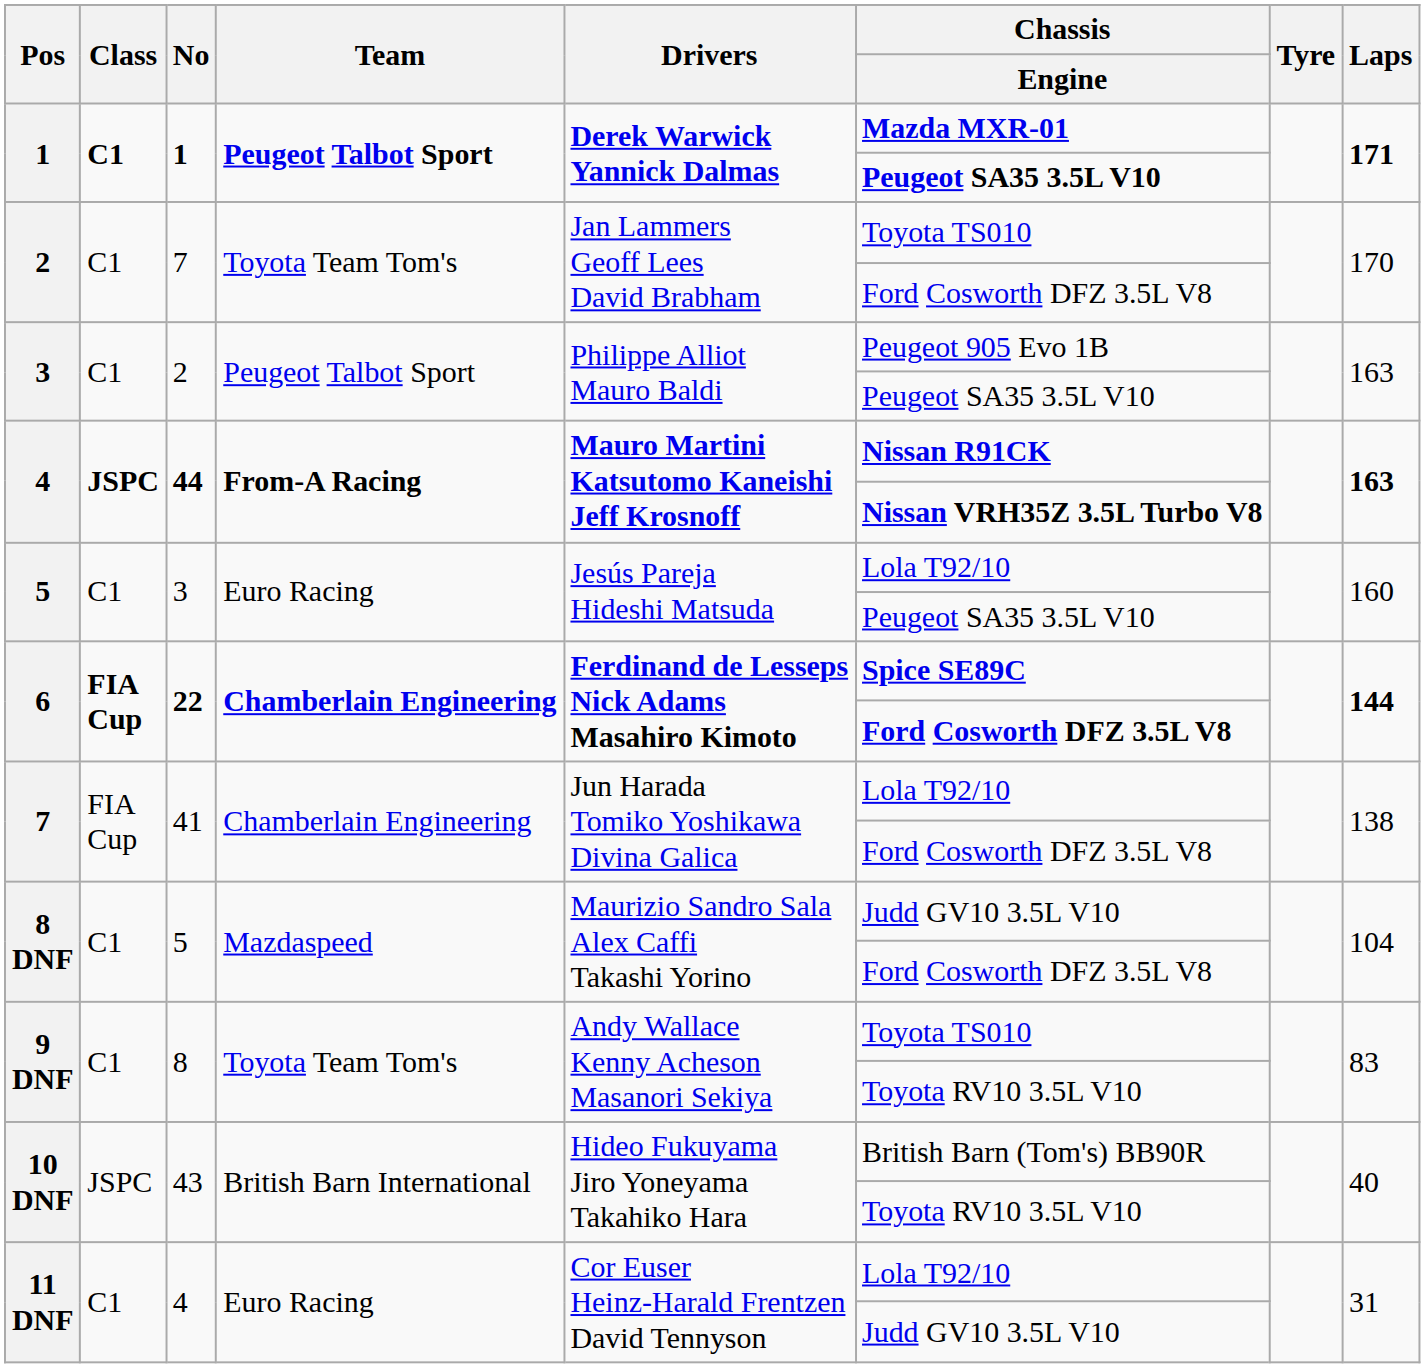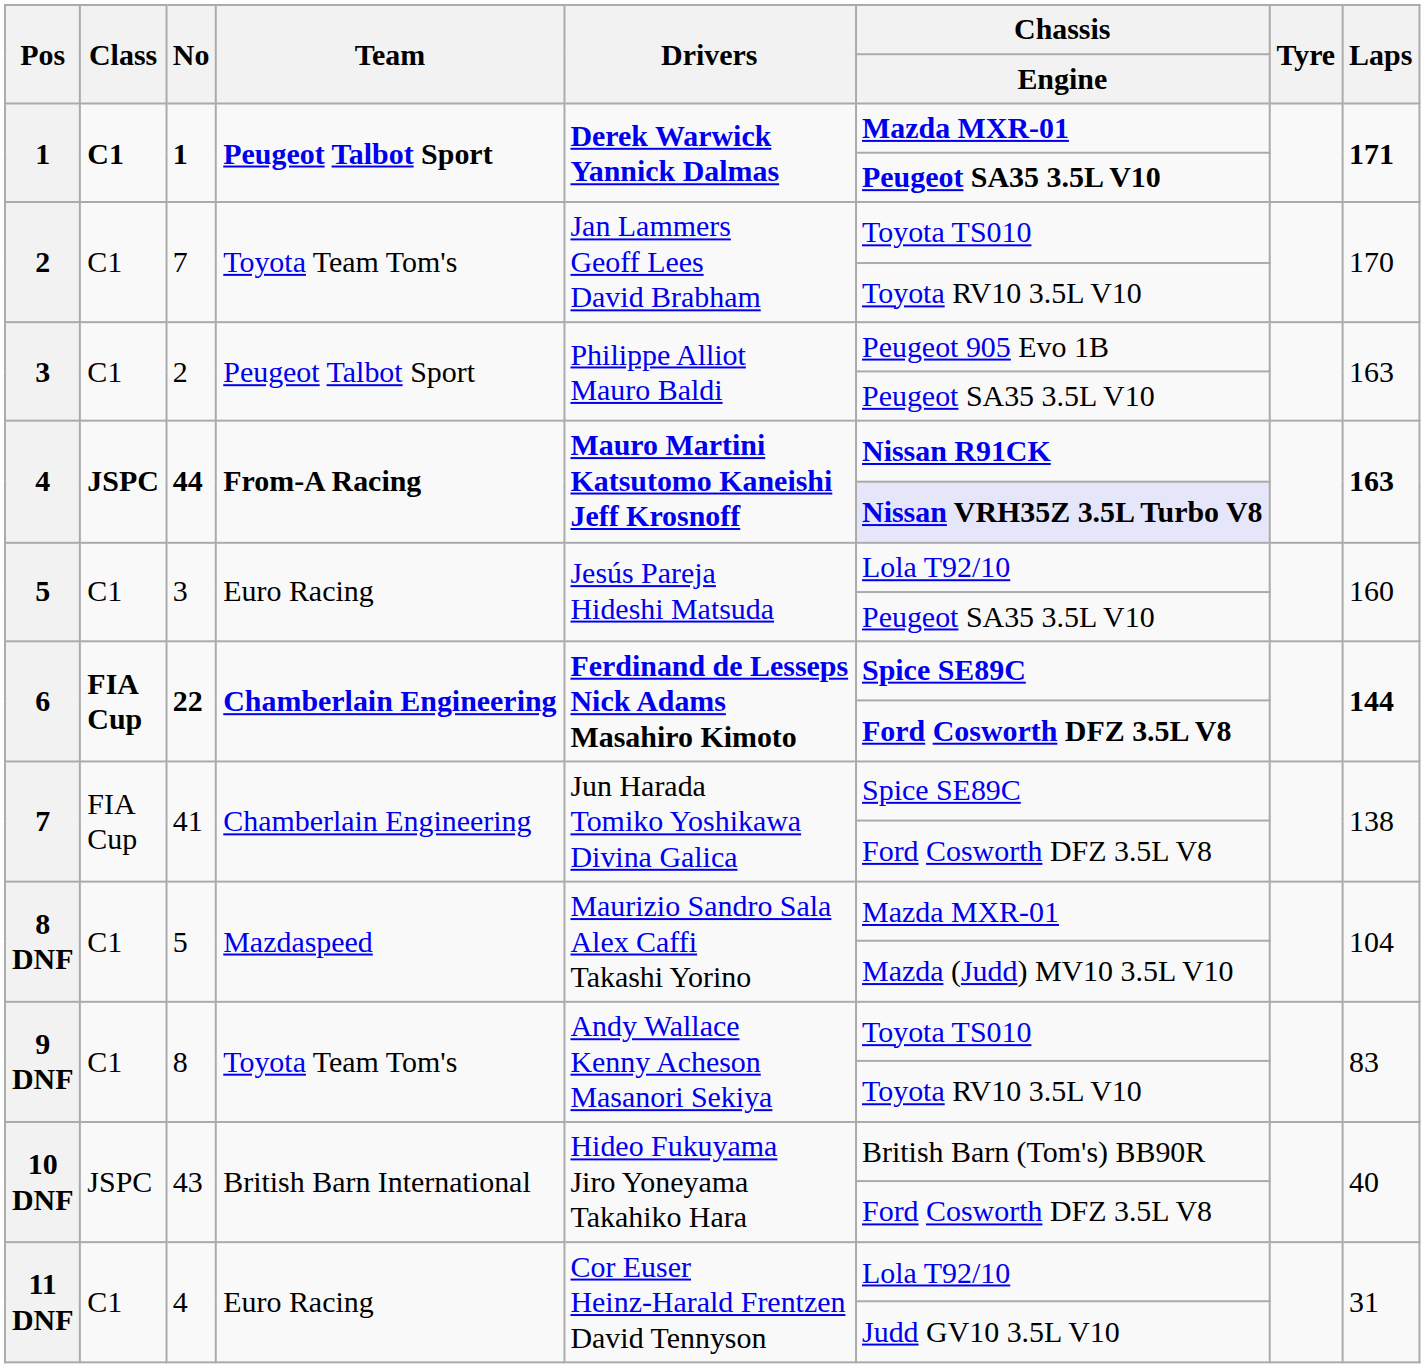row 6 | Chassis / Engine: Ford Cosworth DFZ 3.5L V8 -> Toyota RV10 3.5L V10
row 10 | Chassis / Engine: no background -> lavender background
row 15 | Chassis / Engine: Lola T92/10 -> Spice SE89C
row 17 | Chassis / Engine: Judd GV10 3.5L V10 -> Mazda MXR-01
row 18 | Chassis / Engine: Ford Cosworth DFZ 3.5L V8 -> Mazda (Judd) MV10 3.5L V10
row 22 | Chassis / Engine: Toyota RV10 3.5L V10 -> Ford Cosworth DFZ 3.5L V8
